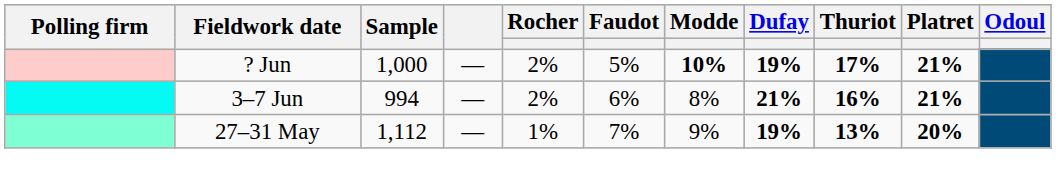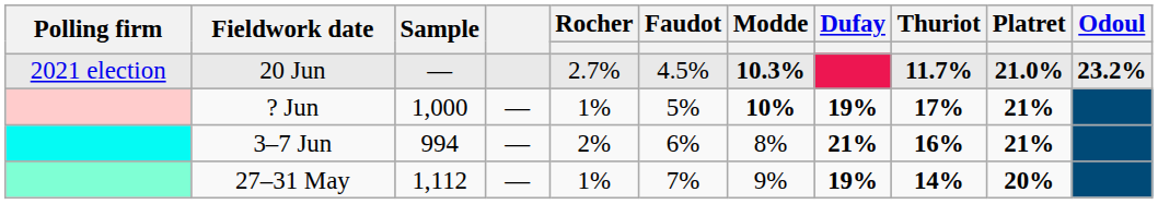+ row: 2021 election | 20 Jun | — | 2.7% | 4.5% | 10.3% | 11.7% | 21.0% | 23.2%
? Jun | Rocher: 2% -> 1%
27–31 May | Thuriot: 13% -> 14%
